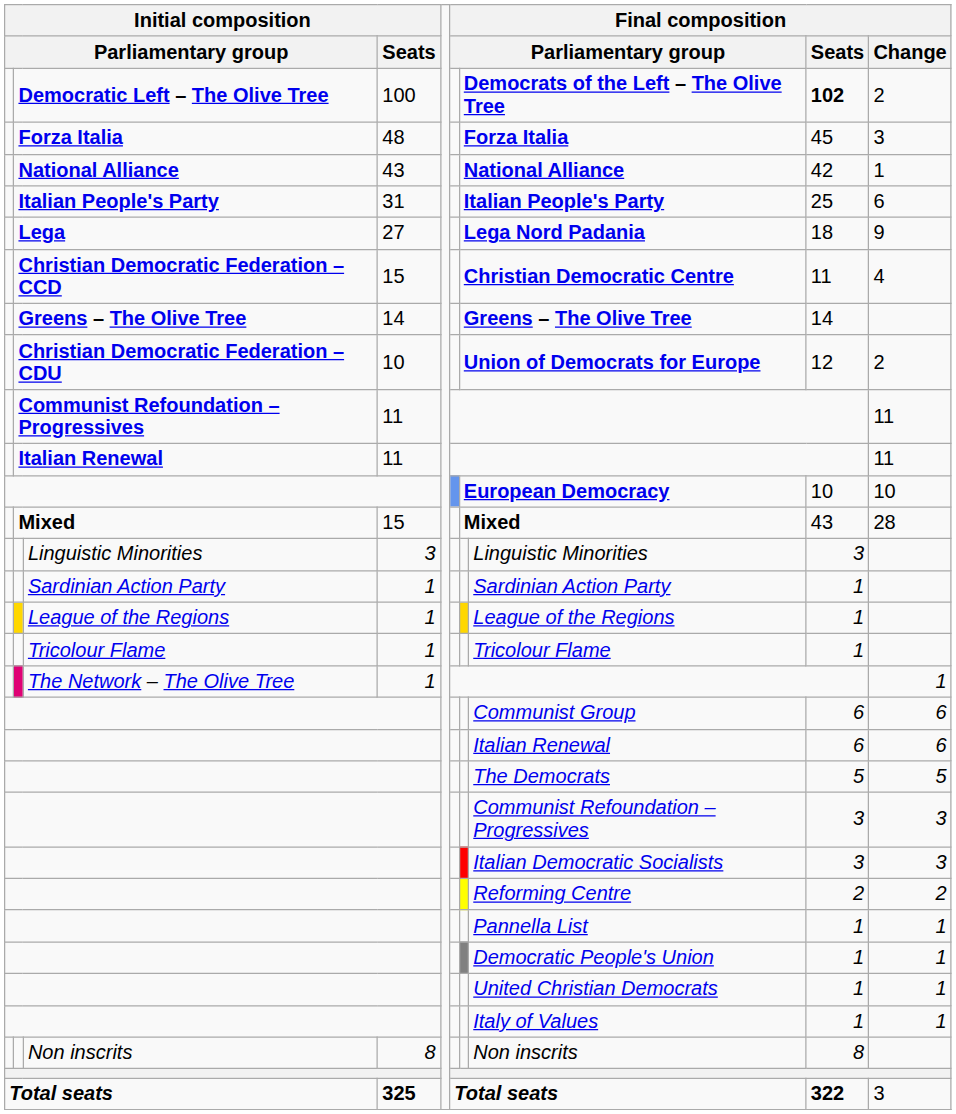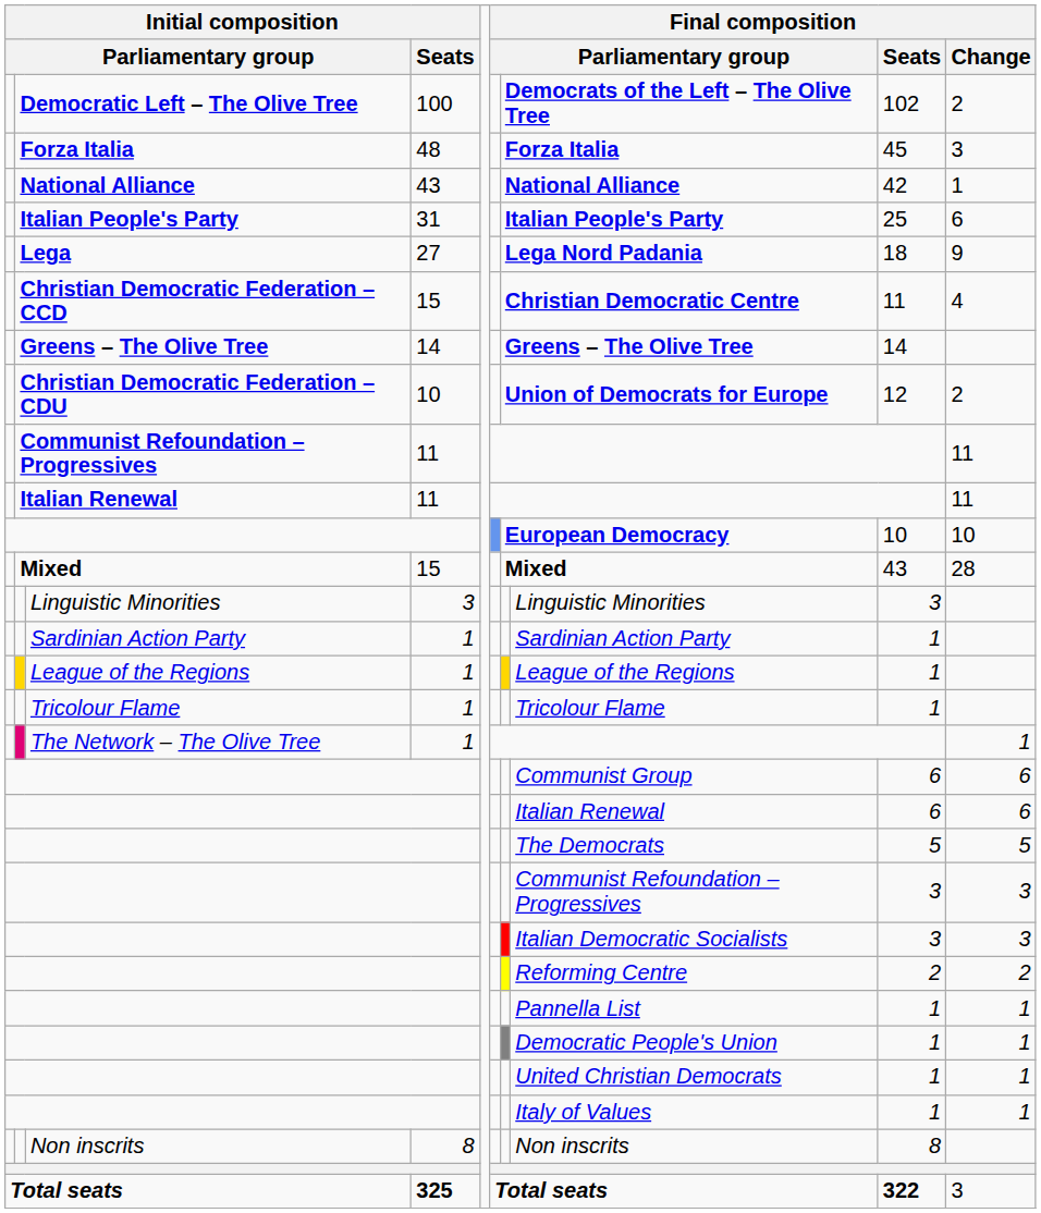Democratic Left – The Olive Tree | Final composition / Seats: bold -> normal
